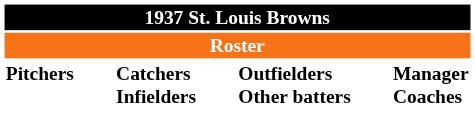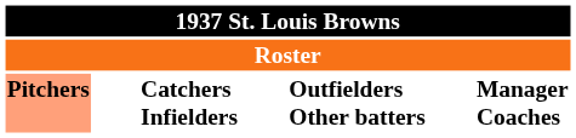Pitchers | column 1: no background -> lightsalmon background
